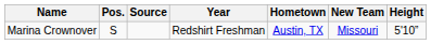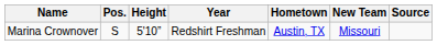columns swapped: Height <-> Source
